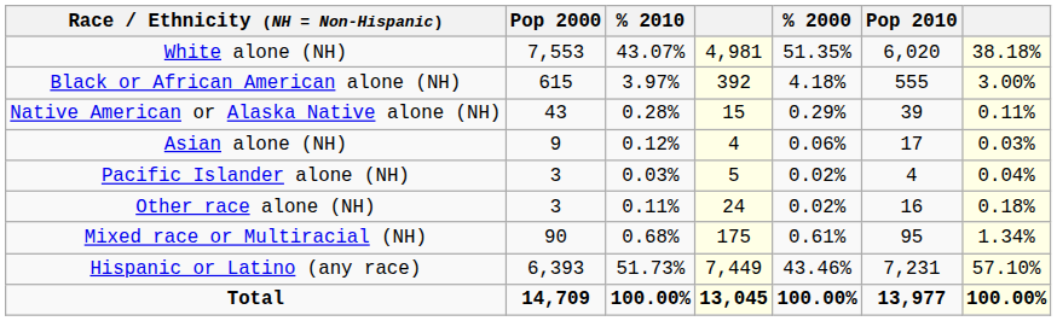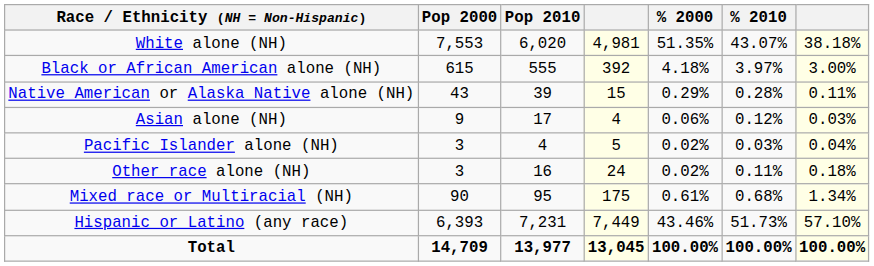columns swapped: Pop 2010 <-> % 2010
